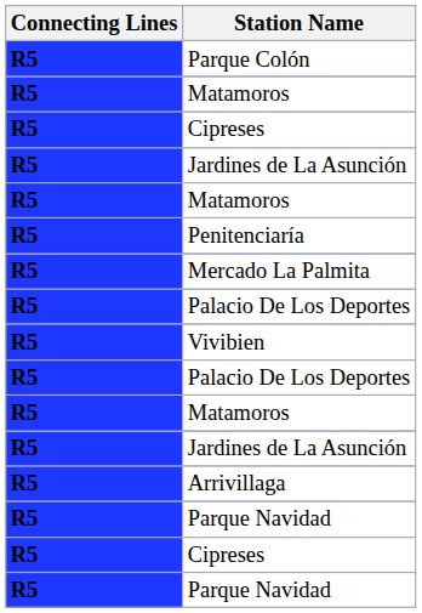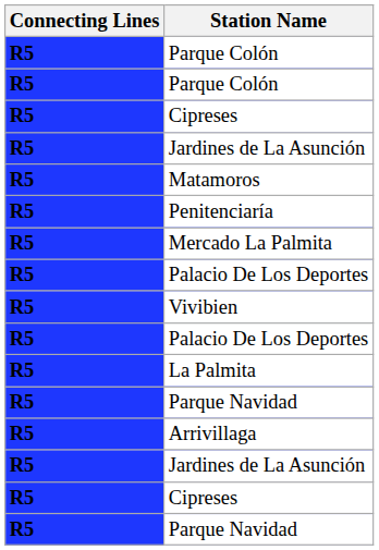row 3 | Station Name: Matamoros -> Parque Colón
row 12 | Station Name: Matamoros -> La Palmita
row 13 | Station Name: Jardines de La Asunción -> Parque Navidad
row 15 | Station Name: Parque Navidad -> Jardines de La Asunción
